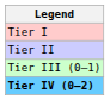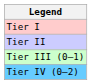row 5 | column 1: bold -> normal
